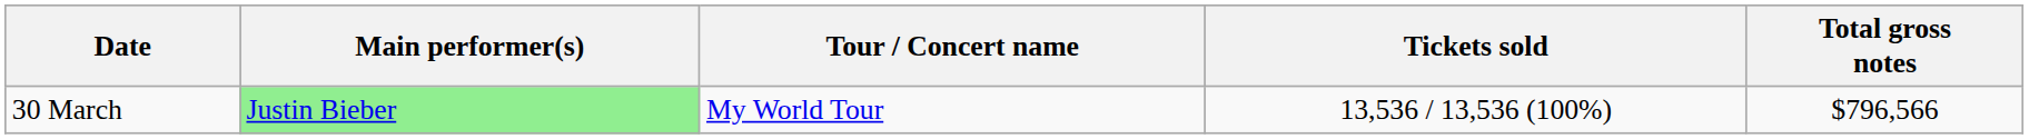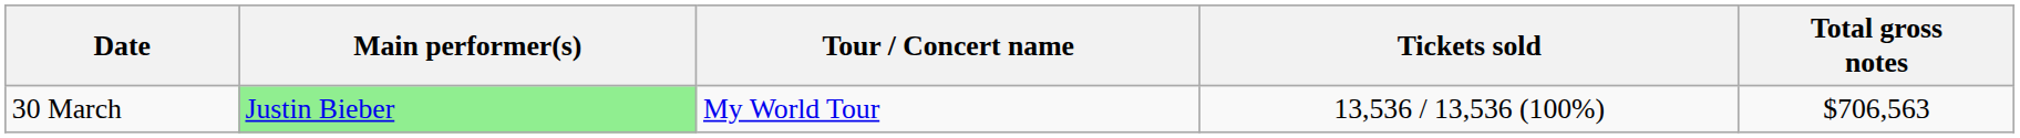30 March | Total gross notes: $796,566 -> $706,563
